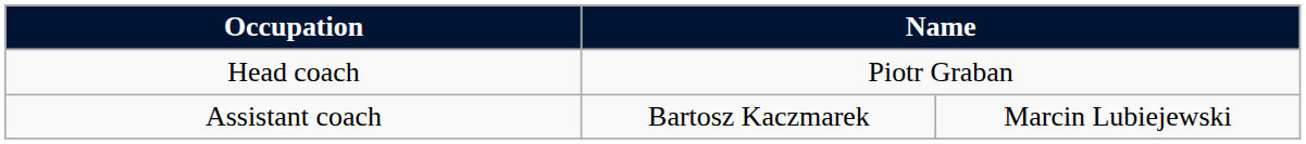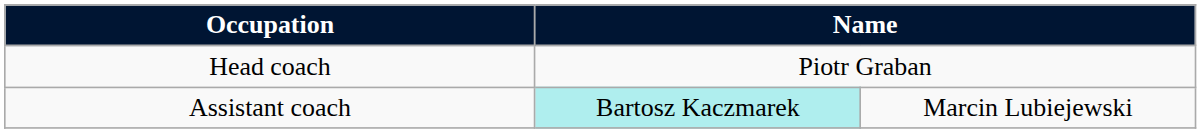Assistant coach | column 2: no background -> paleturquoise background
